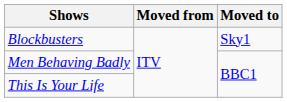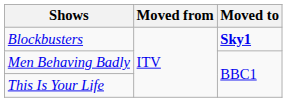Blockbusters | Moved to: normal -> bold
